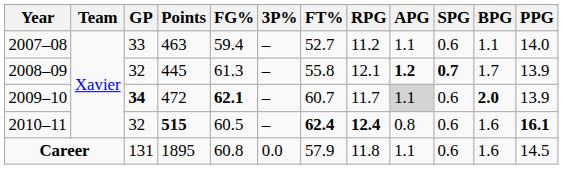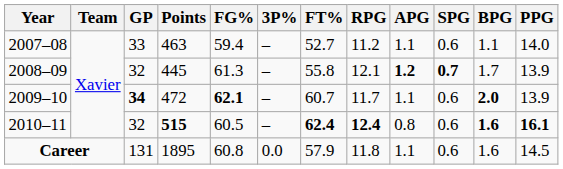2009–10 | APG: lightgrey background -> no background
2010–11 | BPG: normal -> bold
